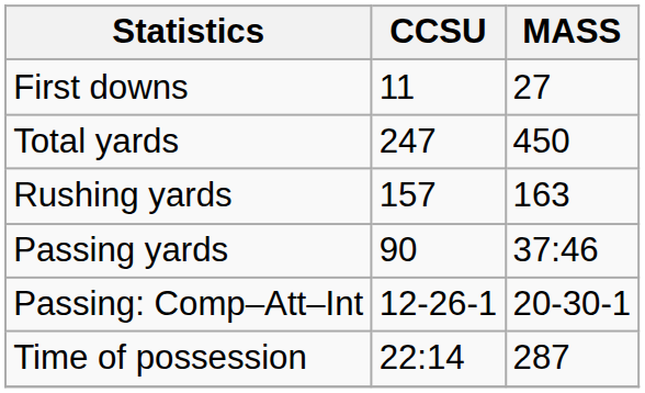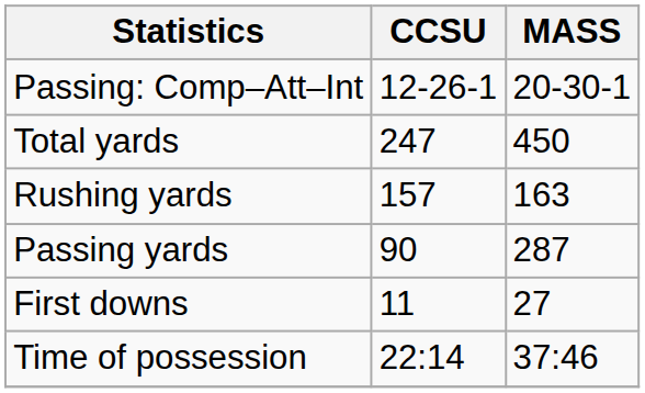rows swapped: First downs <-> Passing: Comp–Att–Int
Passing yards | MASS: 37:46 -> 287
Time of possession | MASS: 287 -> 37:46
